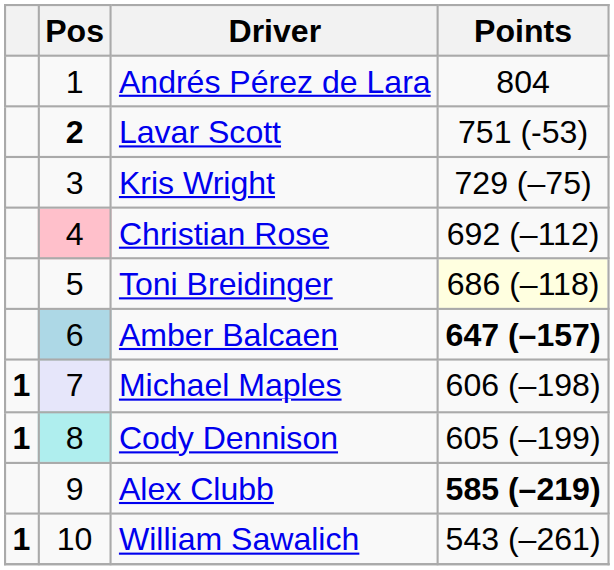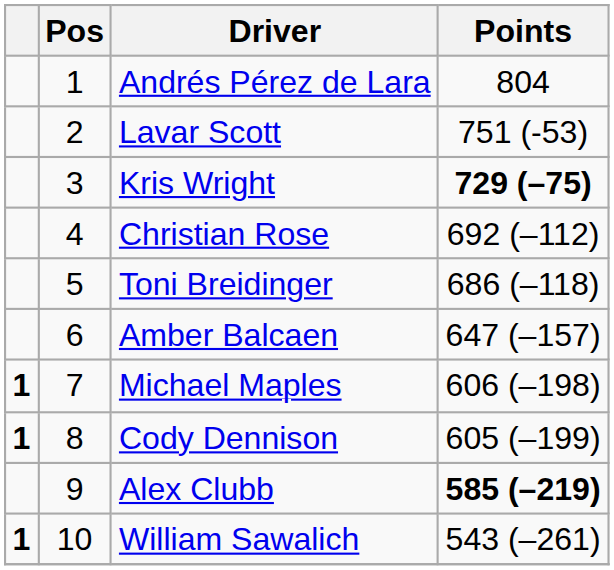Lavar Scott | Pos: bold -> normal
Kris Wright | Points: normal -> bold
Christian Rose | Pos: pink background -> no background
Toni Breidinger | Points: lightyellow background -> no background
Amber Balcaen | Pos: lightblue background -> no background
Amber Balcaen | Points: bold -> normal
Michael Maples | Pos: lavender background -> no background
Cody Dennison | Pos: paleturquoise background -> no background
